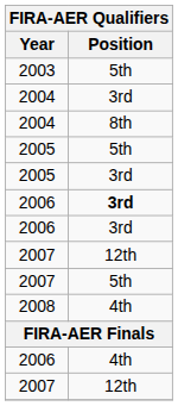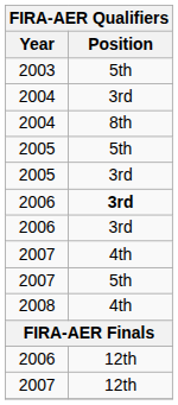row 10 | Position: 12th -> 4th
row 14 | Position: 4th -> 12th
